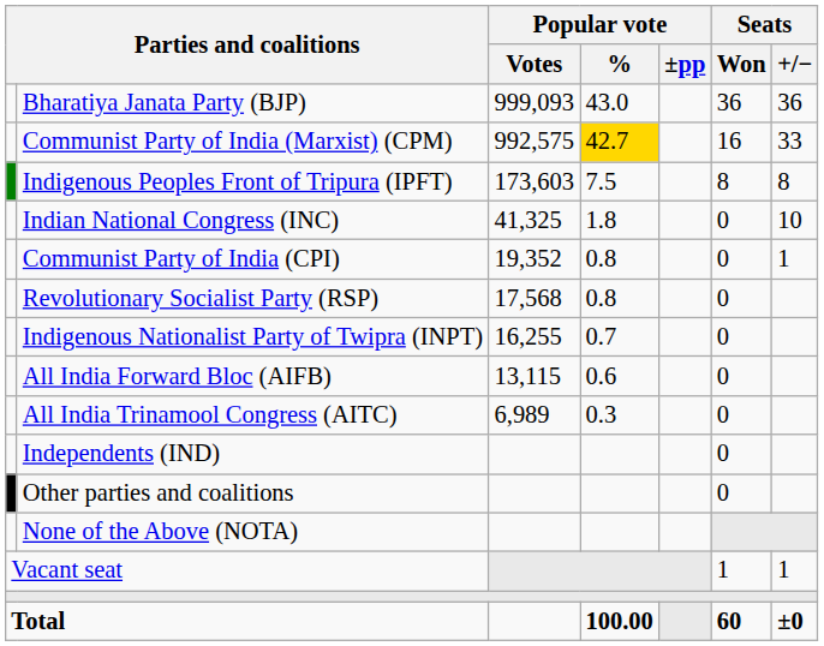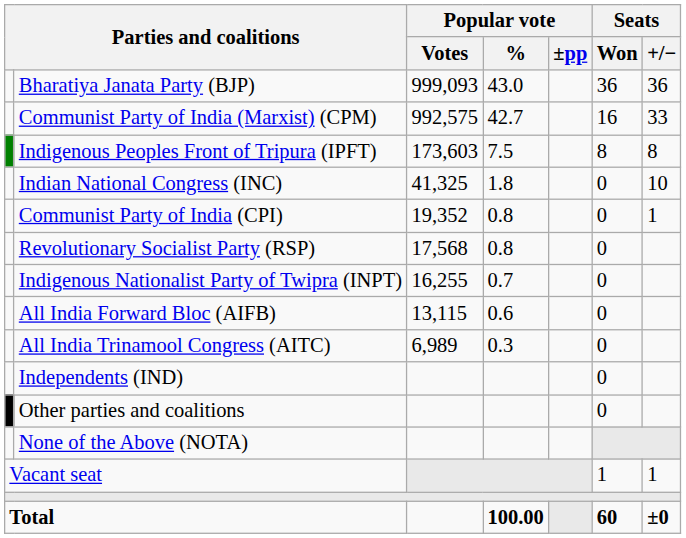Communist Party of India (Marxist) (CPM) | Popular vote / %: gold background -> no background
